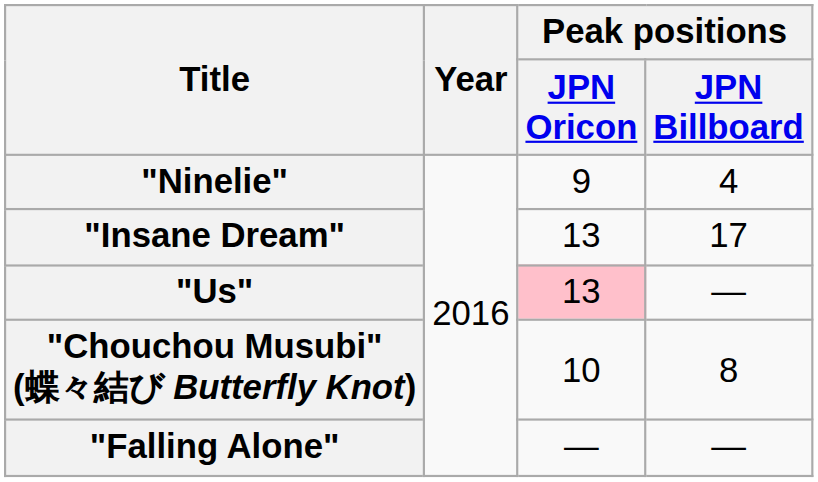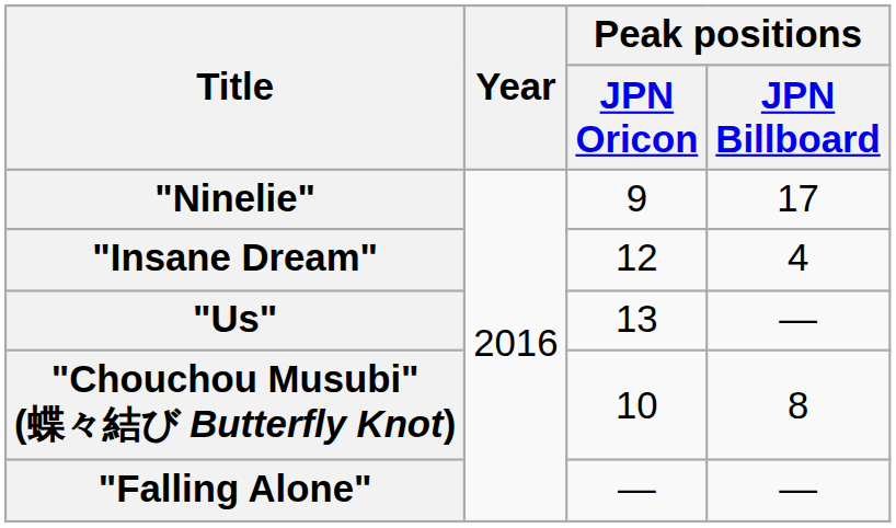"Ninelie" | Peak positions / JPN Billboard: 4 -> 17
"Insane Dream" | Peak positions / JPN Oricon: 13 -> 12
"Insane Dream" | Peak positions / JPN Billboard: 17 -> 4
"Us" | Peak positions / JPN Oricon: pink background -> no background
